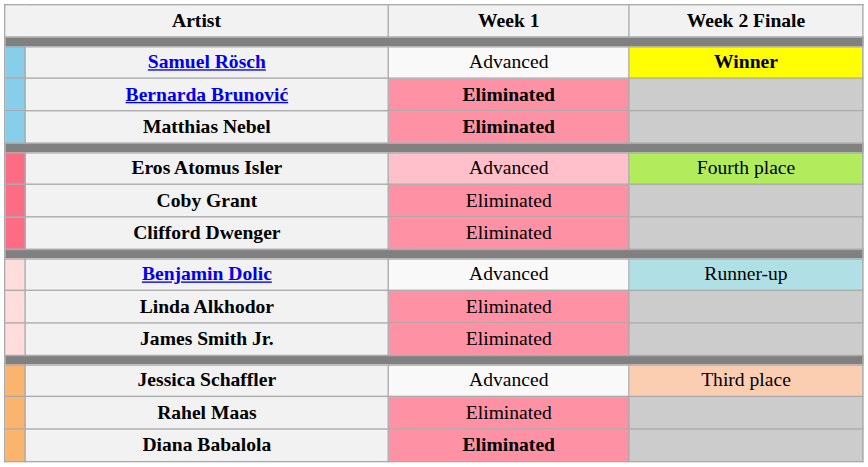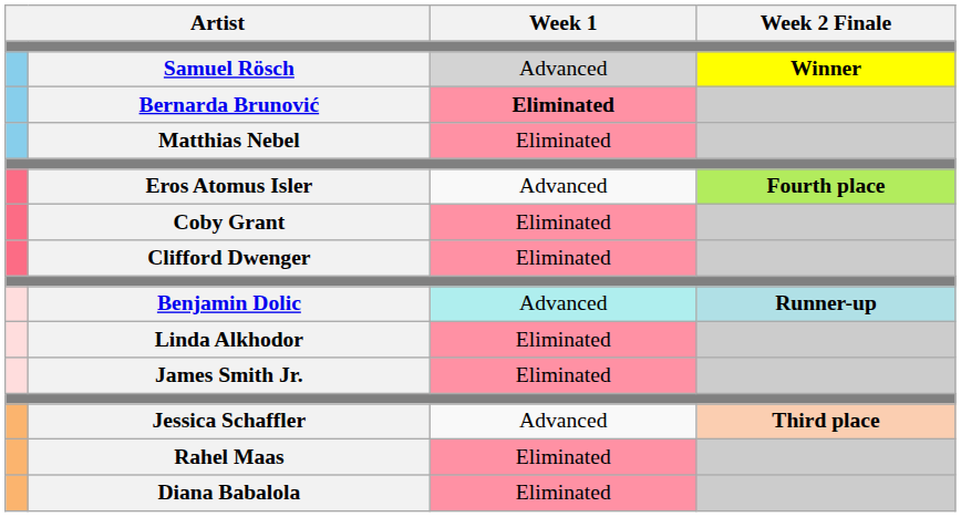Samuel Rösch | Week 1: no background -> lightgrey background
Matthias Nebel | Week 1: bold -> normal
Eros Atomus Isler | Week 1: pink background -> no background
Eros Atomus Isler | Week 2 Finale: normal -> bold
Benjamin Dolic | Week 1: no background -> paleturquoise background
Benjamin Dolic | Week 2 Finale: normal -> bold
Jessica Schaffler | Week 2 Finale: normal -> bold
Diana Babalola | Week 1: bold -> normal
